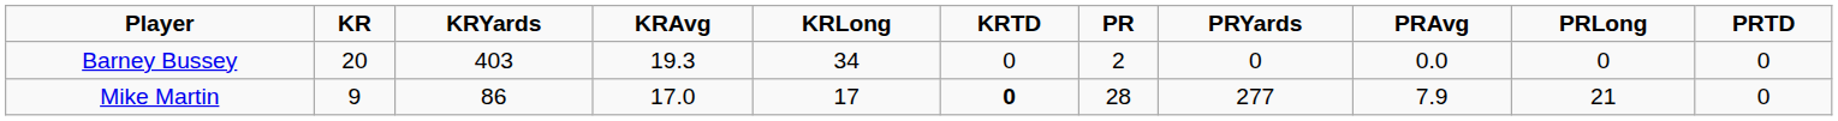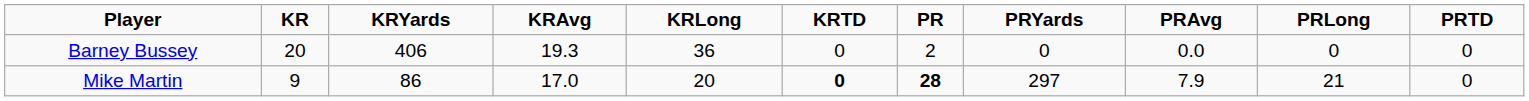Barney Bussey | KRYards: 403 -> 406
Barney Bussey | KRLong: 34 -> 36
Mike Martin | KRLong: 17 -> 20
Mike Martin | PR: normal -> bold
Mike Martin | PRYards: 277 -> 297
